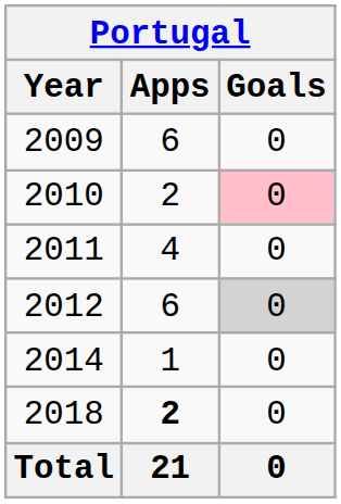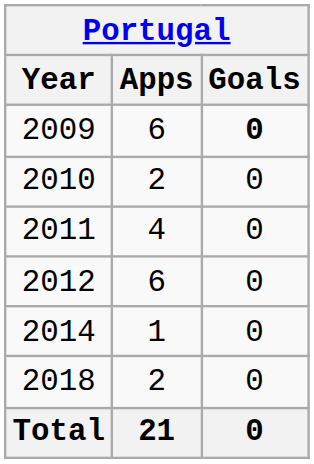2009 | Goals: normal -> bold
2010 | Goals: pink background -> no background
2012 | Goals: lightgrey background -> no background
2018 | Apps: bold -> normal
